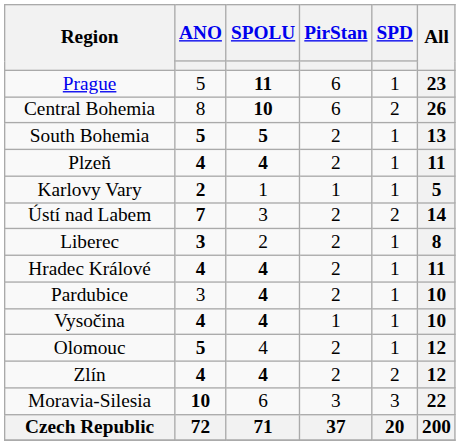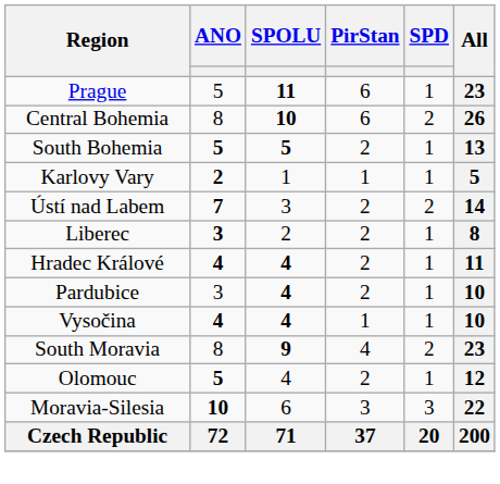- row: Plzeň | 4 | 4 | 2 | 1 | 11
+ row: South Moravia | 8 | 9 | 4 | 2 | 23
- row: Zlín | 4 | 4 | 2 | 2 | 12
